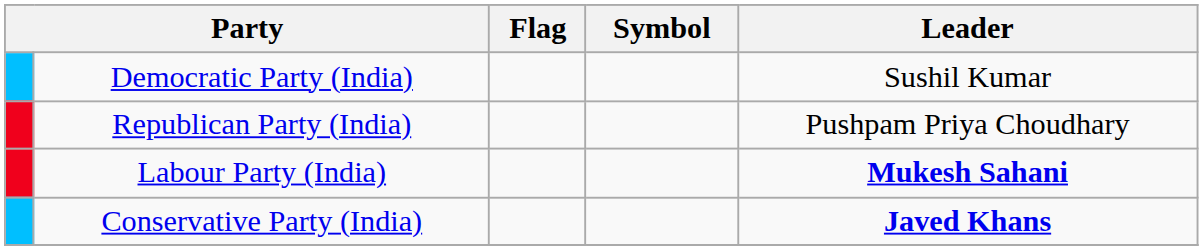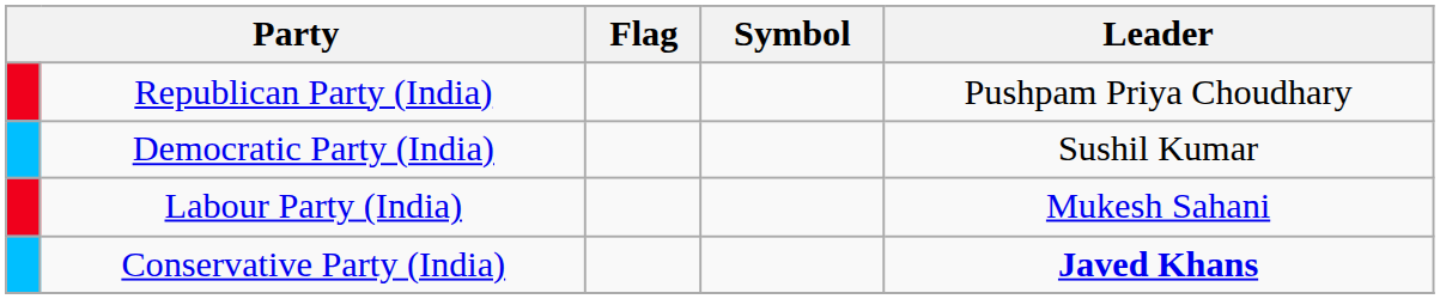rows swapped: Republican Party (India) <-> Democratic Party (India)
Labour Party (India) | Leader: bold -> normal
